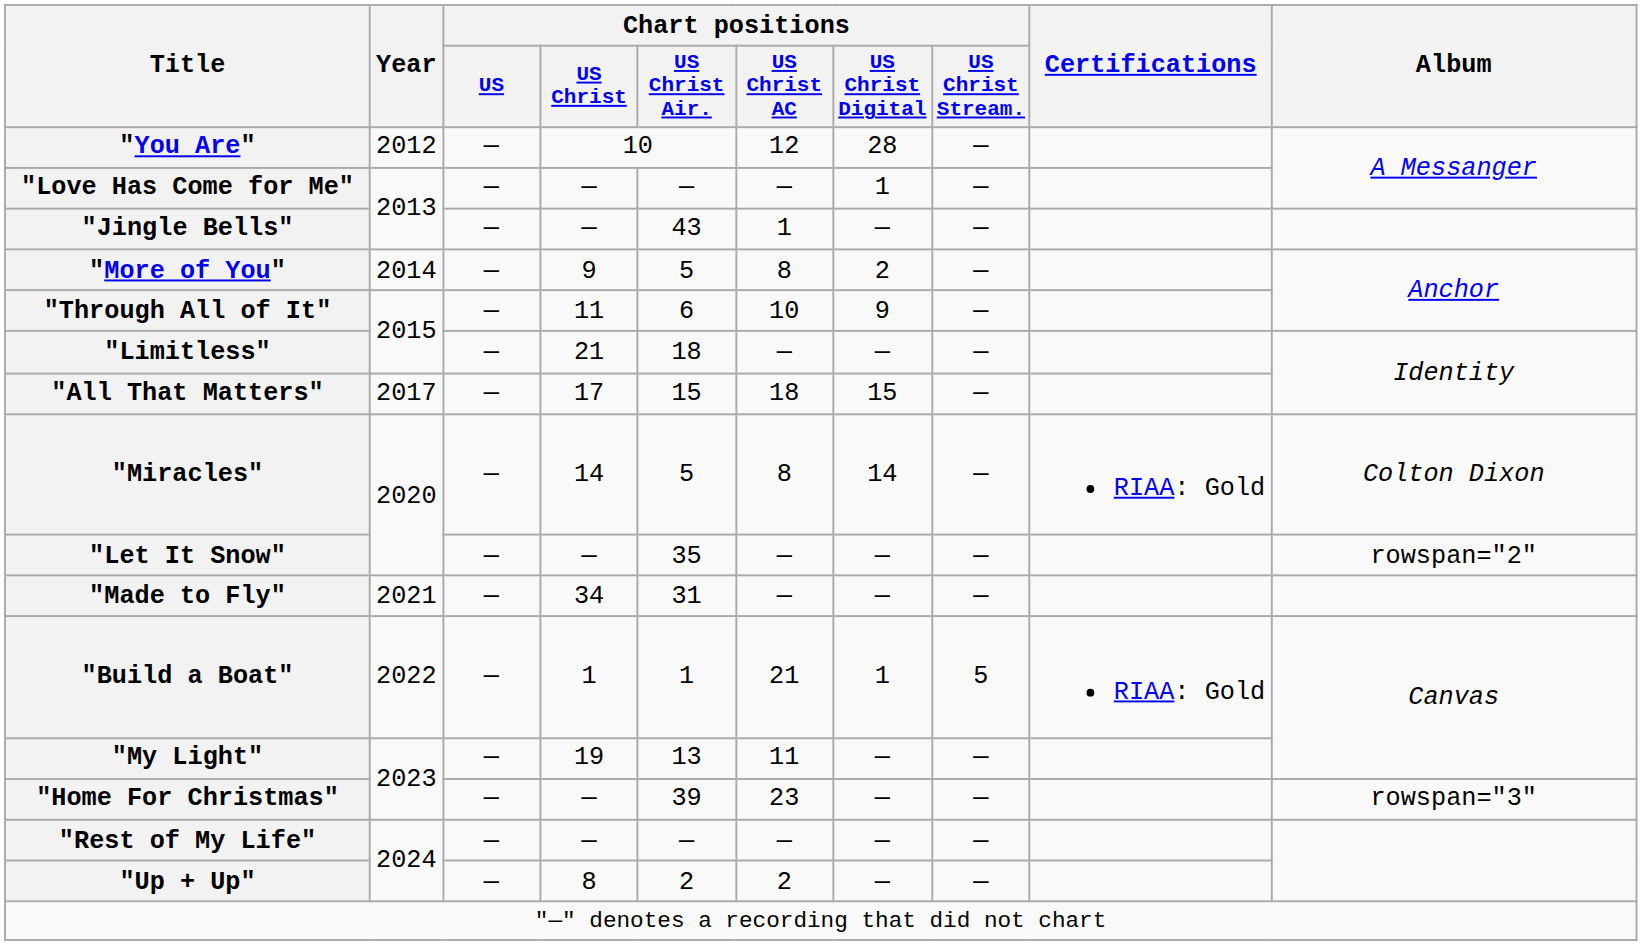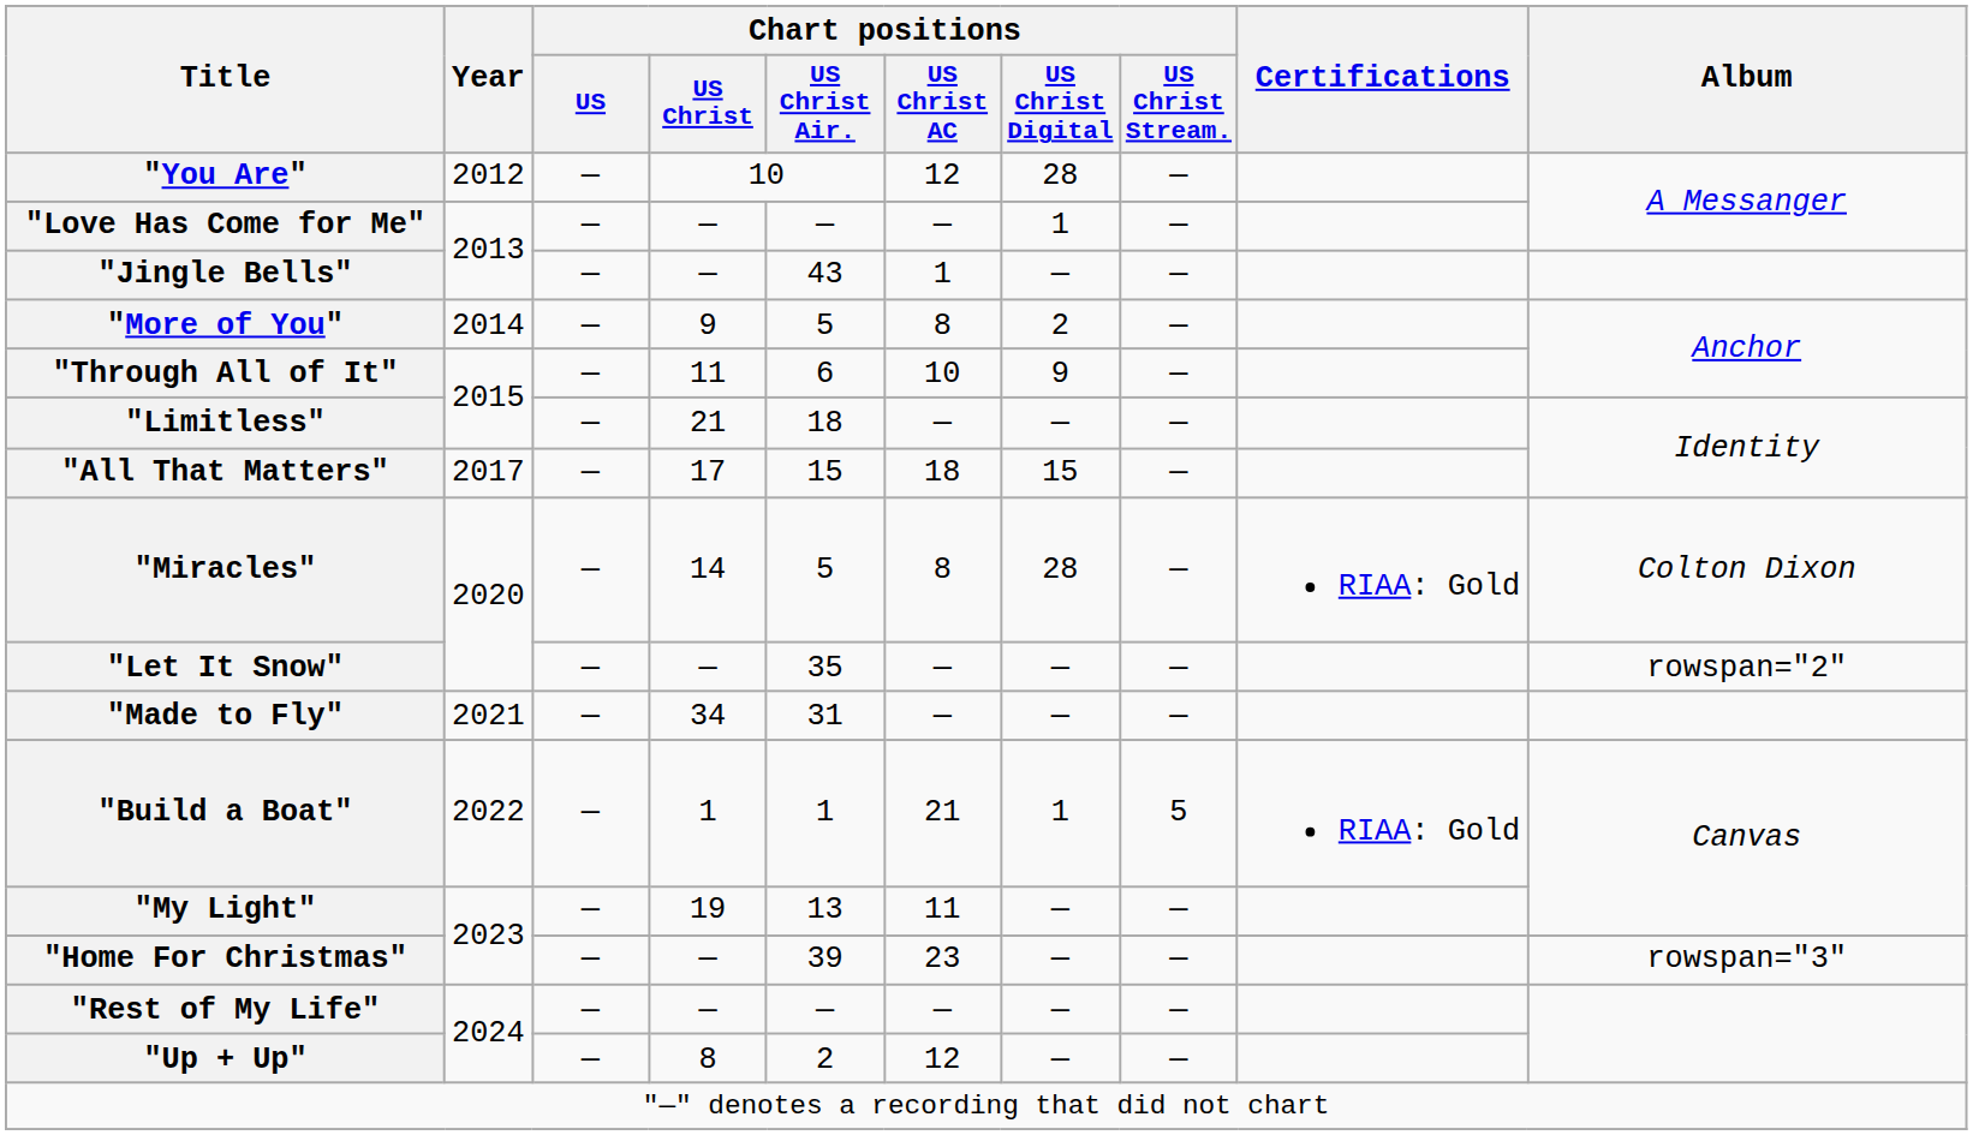"Miracles" | Chart positions / US Christ Digital: 14 -> 28
"Up + Up" | Chart positions / US Christ AC: 2 -> 12
